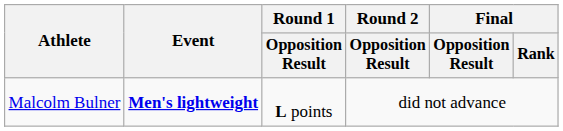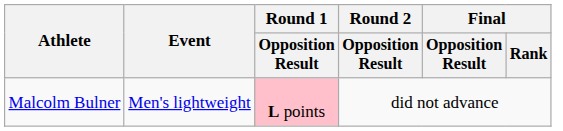Malcolm Bulner | Event: bold -> normal
Malcolm Bulner | Round 1 / Opposition Result: no background -> pink background
